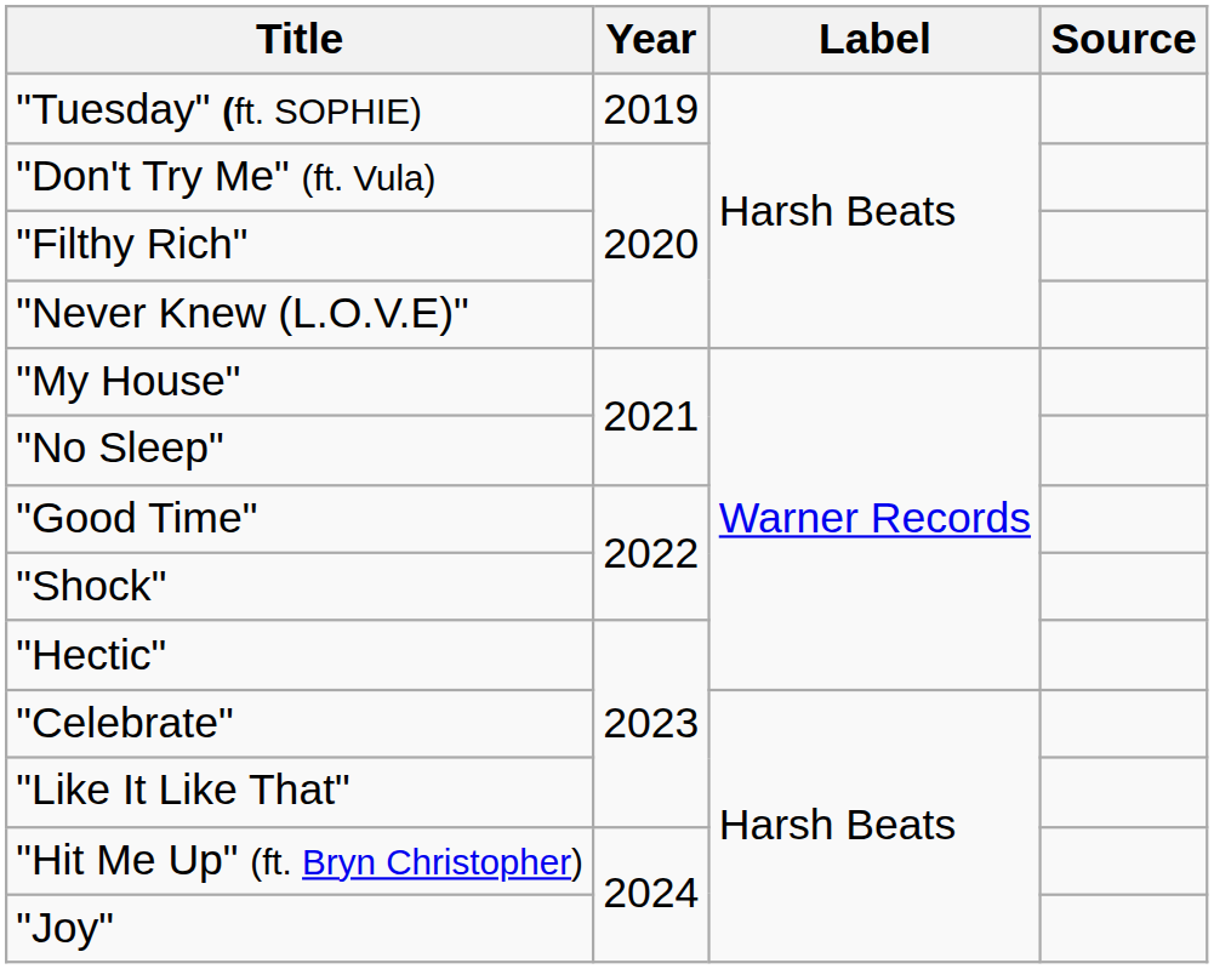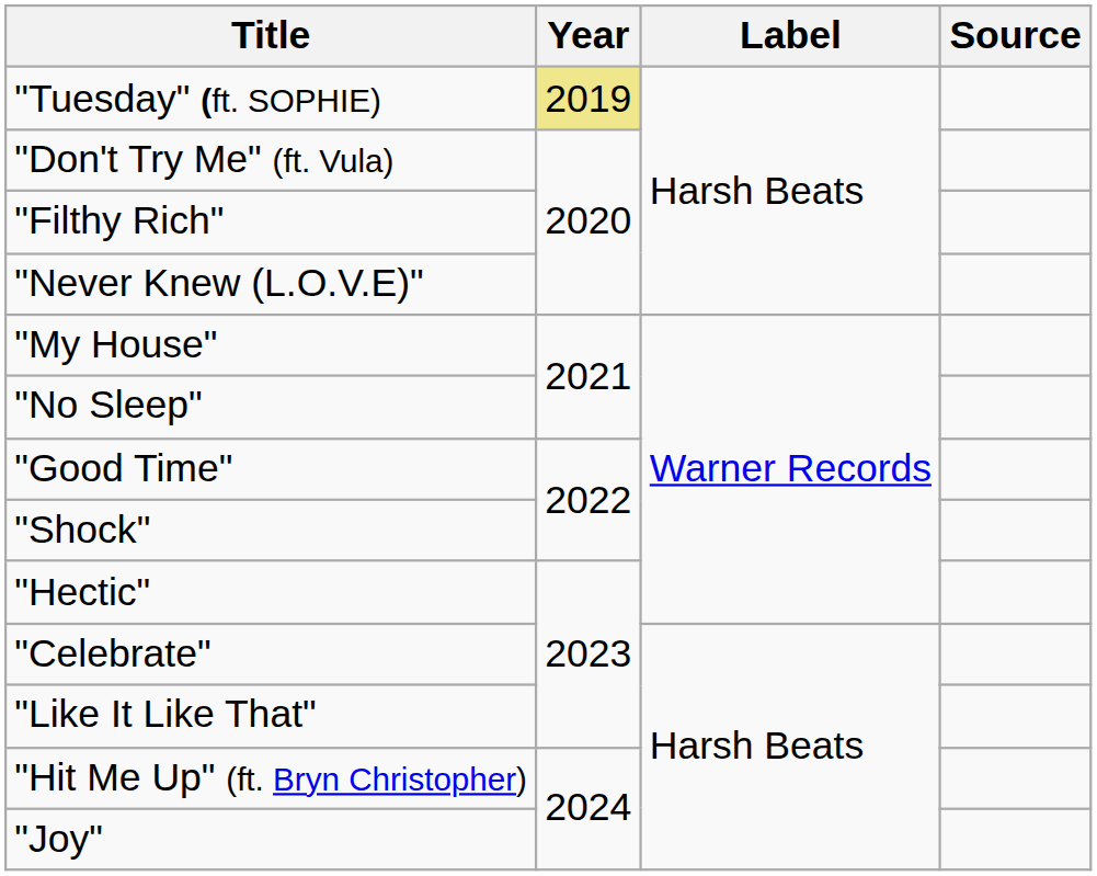"Tuesday" (ft. SOPHIE) | Year: no background -> khaki background
